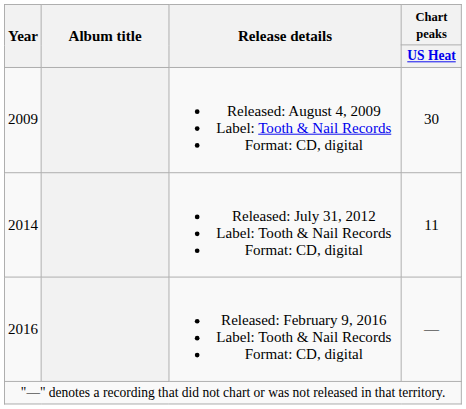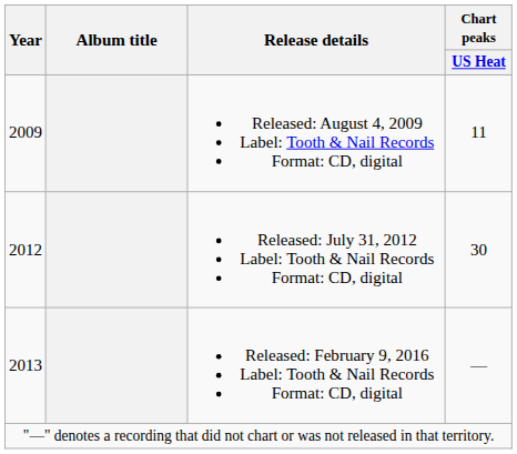row 3 | Chart peaks / US Heat: 30 -> 11
row 4 | Year: 2014 -> 2012
row 4 | Chart peaks / US Heat: 11 -> 30
row 5 | Year: 2016 -> 2013
